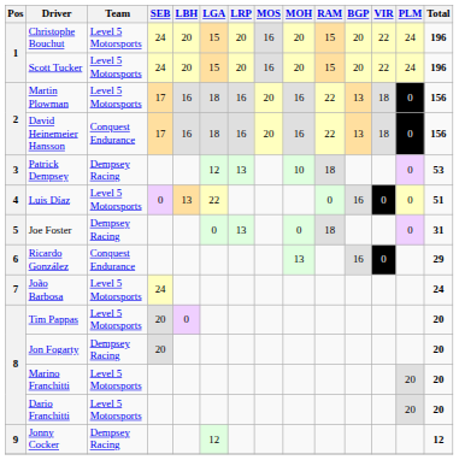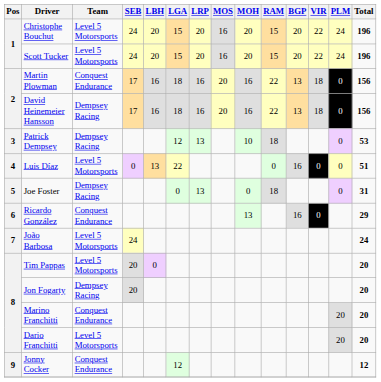Martin Plowman | Team: Level 5 Motorsports -> Conquest Endurance
David Heinemeier Hansson | Team: Conquest Endurance -> Dempsey Racing
Marino Franchitti | Team: Level 5 Motorsports -> Conquest Endurance
Jonny Cocker | Team: Dempsey Racing -> Conquest Endurance
